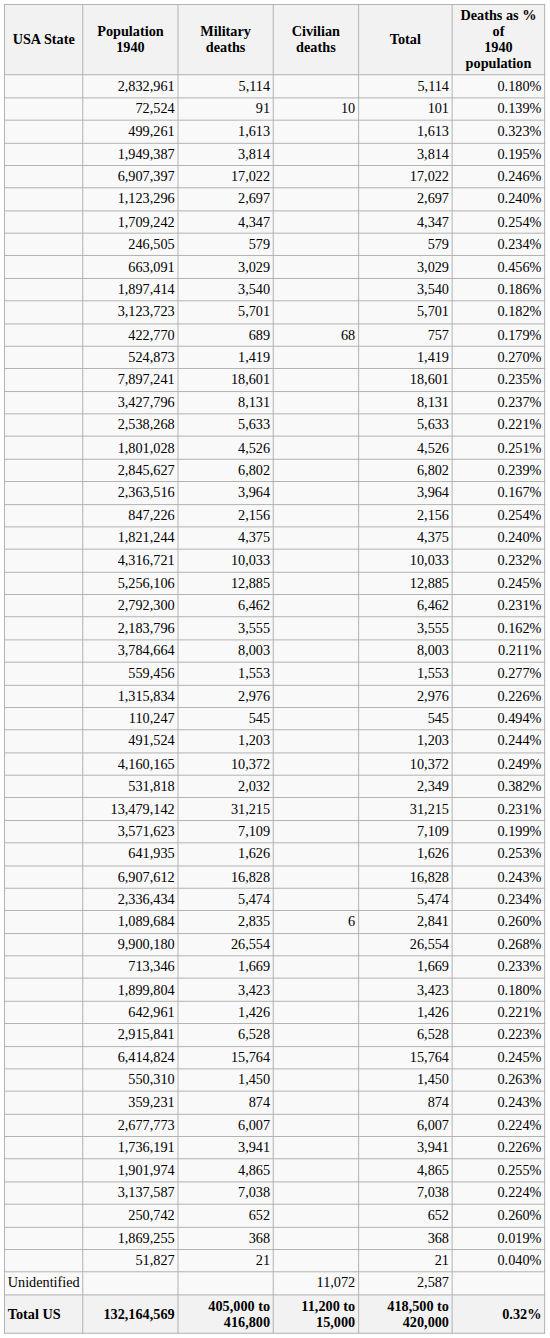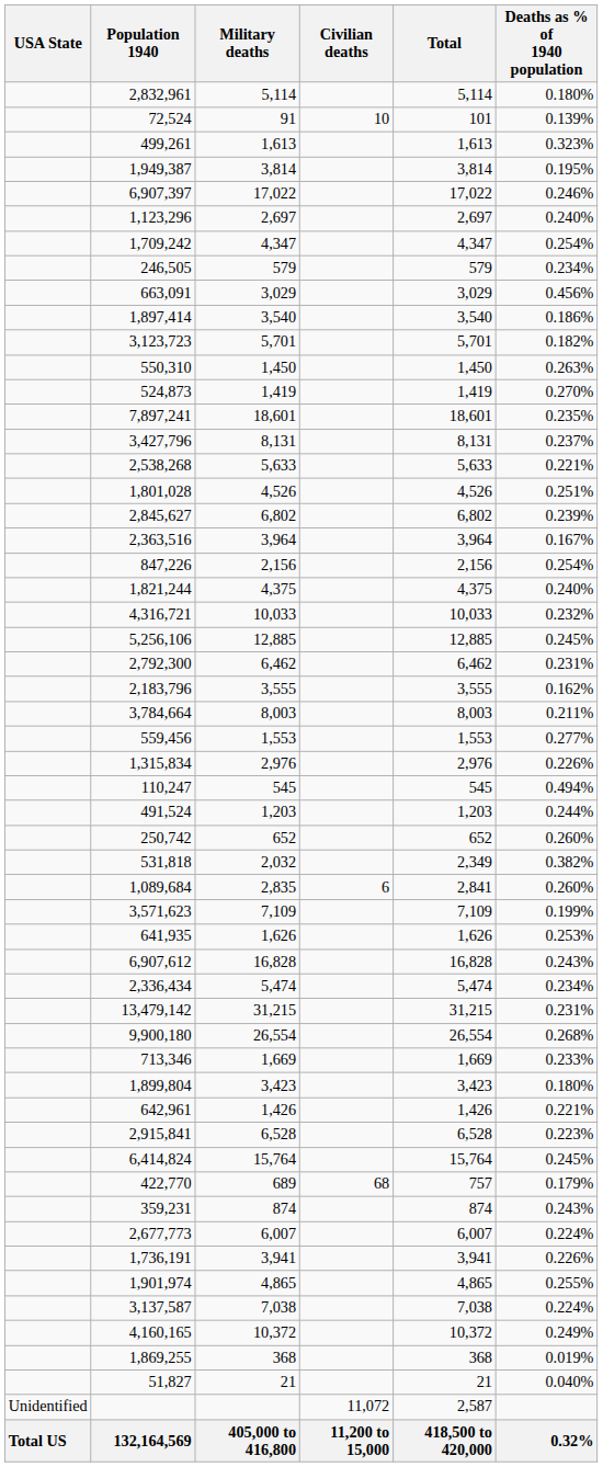rows swapped: 422,770 <-> 550,310
rows swapped: 4,160,165 <-> 250,742
rows swapped: 13,479,142 <-> 1,089,684
